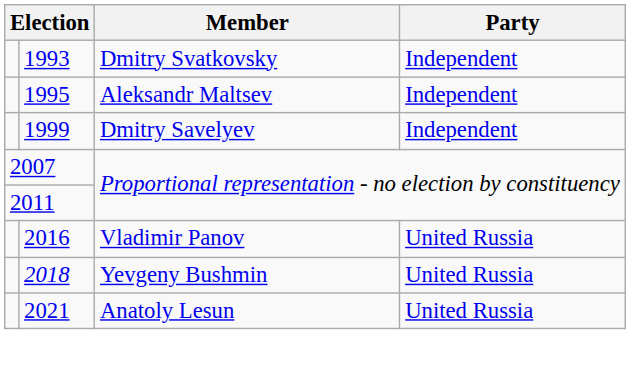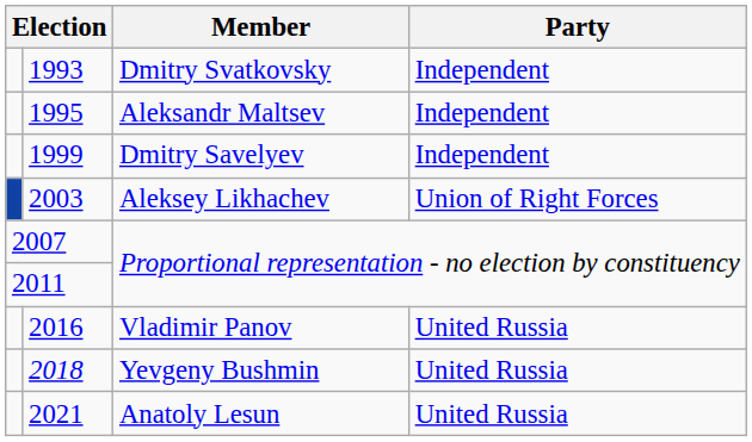+ row: 2003 | Aleksey Likhachev | Union of Right Forces
